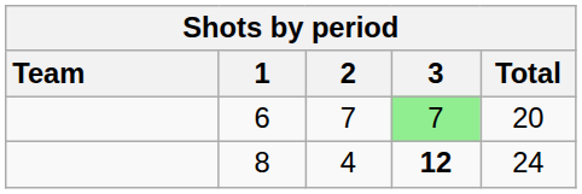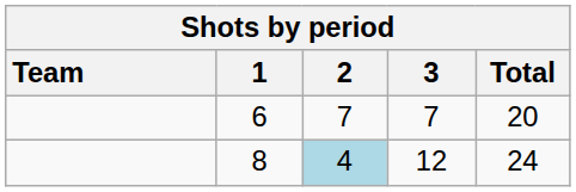6 | 3: lightgreen background -> no background
8 | 2: no background -> lightblue background
8 | 3: bold -> normal
